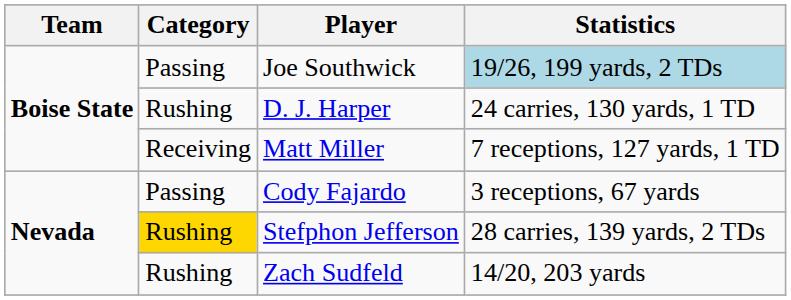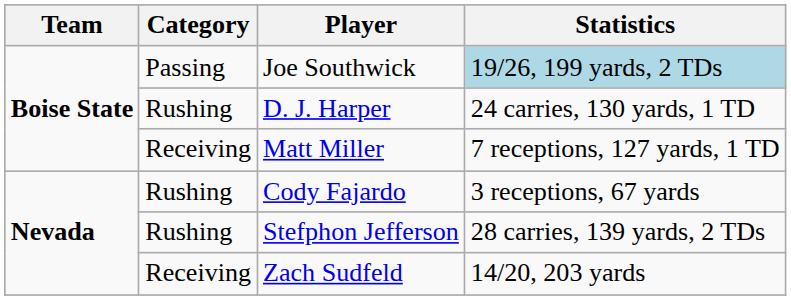Cody Fajardo | Category: Passing -> Rushing
Stefphon Jefferson | Category: gold background -> no background
Zach Sudfeld | Category: Rushing -> Receiving
